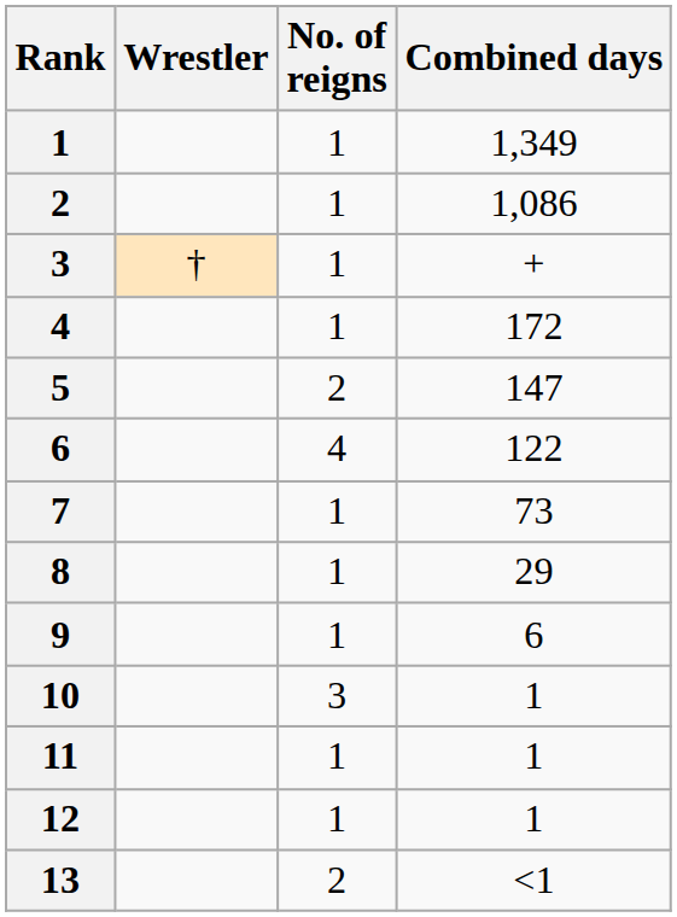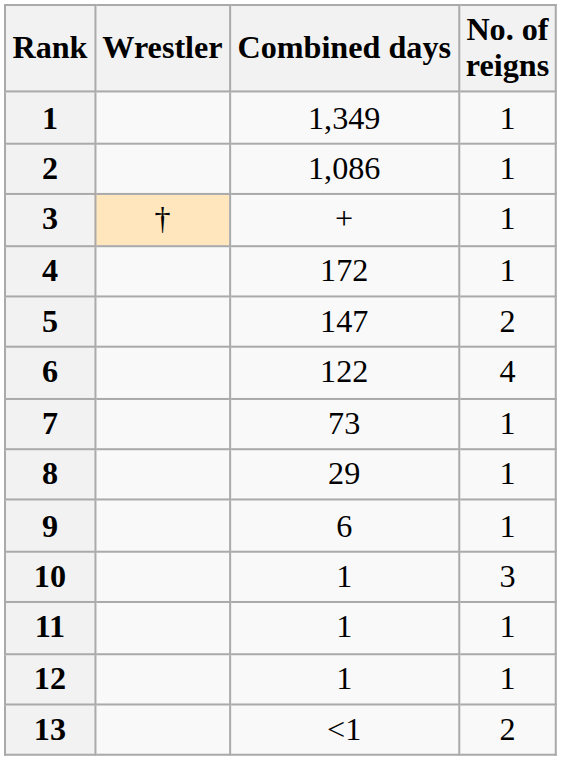columns swapped: No. of reigns <-> Combined days
